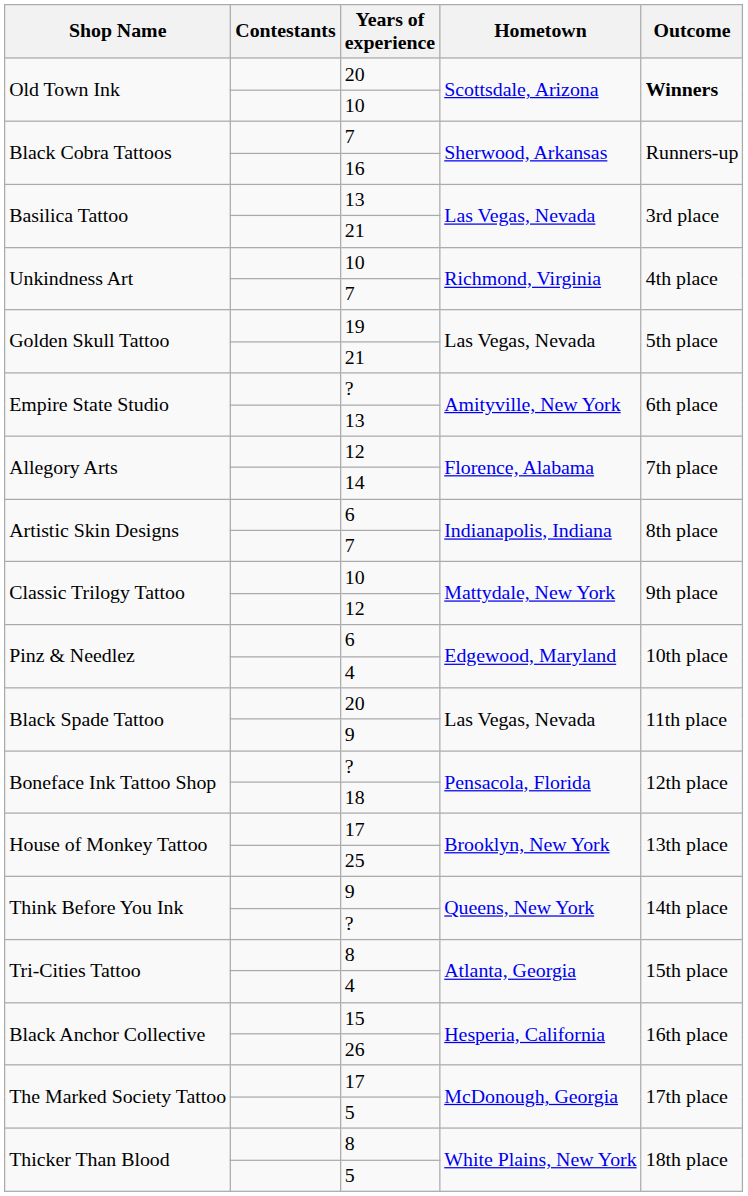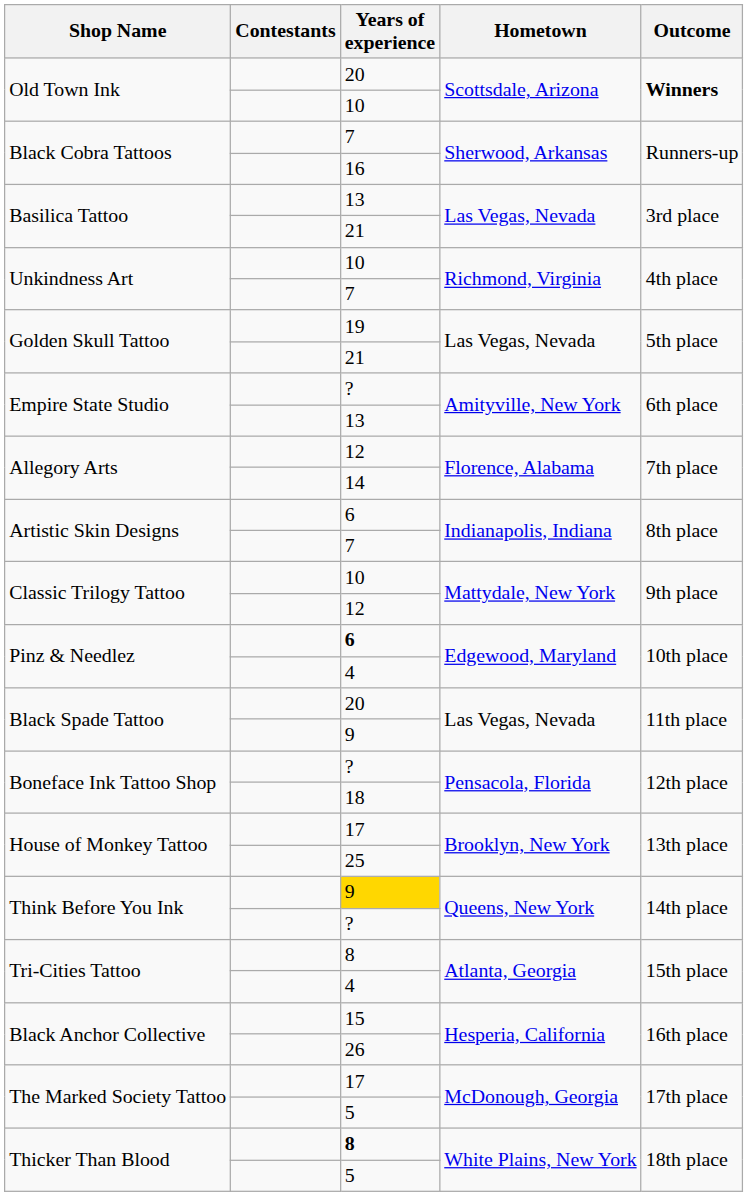Pinz & Needlez / 6 | Years of experience: normal -> bold
Think Before You Ink / 9 | Years of experience: no background -> gold background
Thicker Than Blood / 8 | Years of experience: normal -> bold
